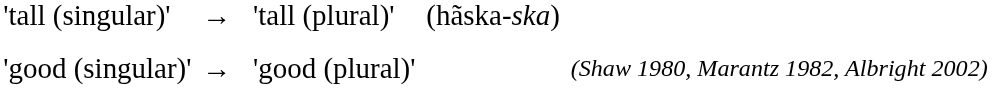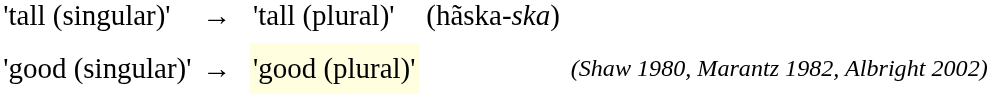'good (singular)' | column 3: no background -> lightyellow background
